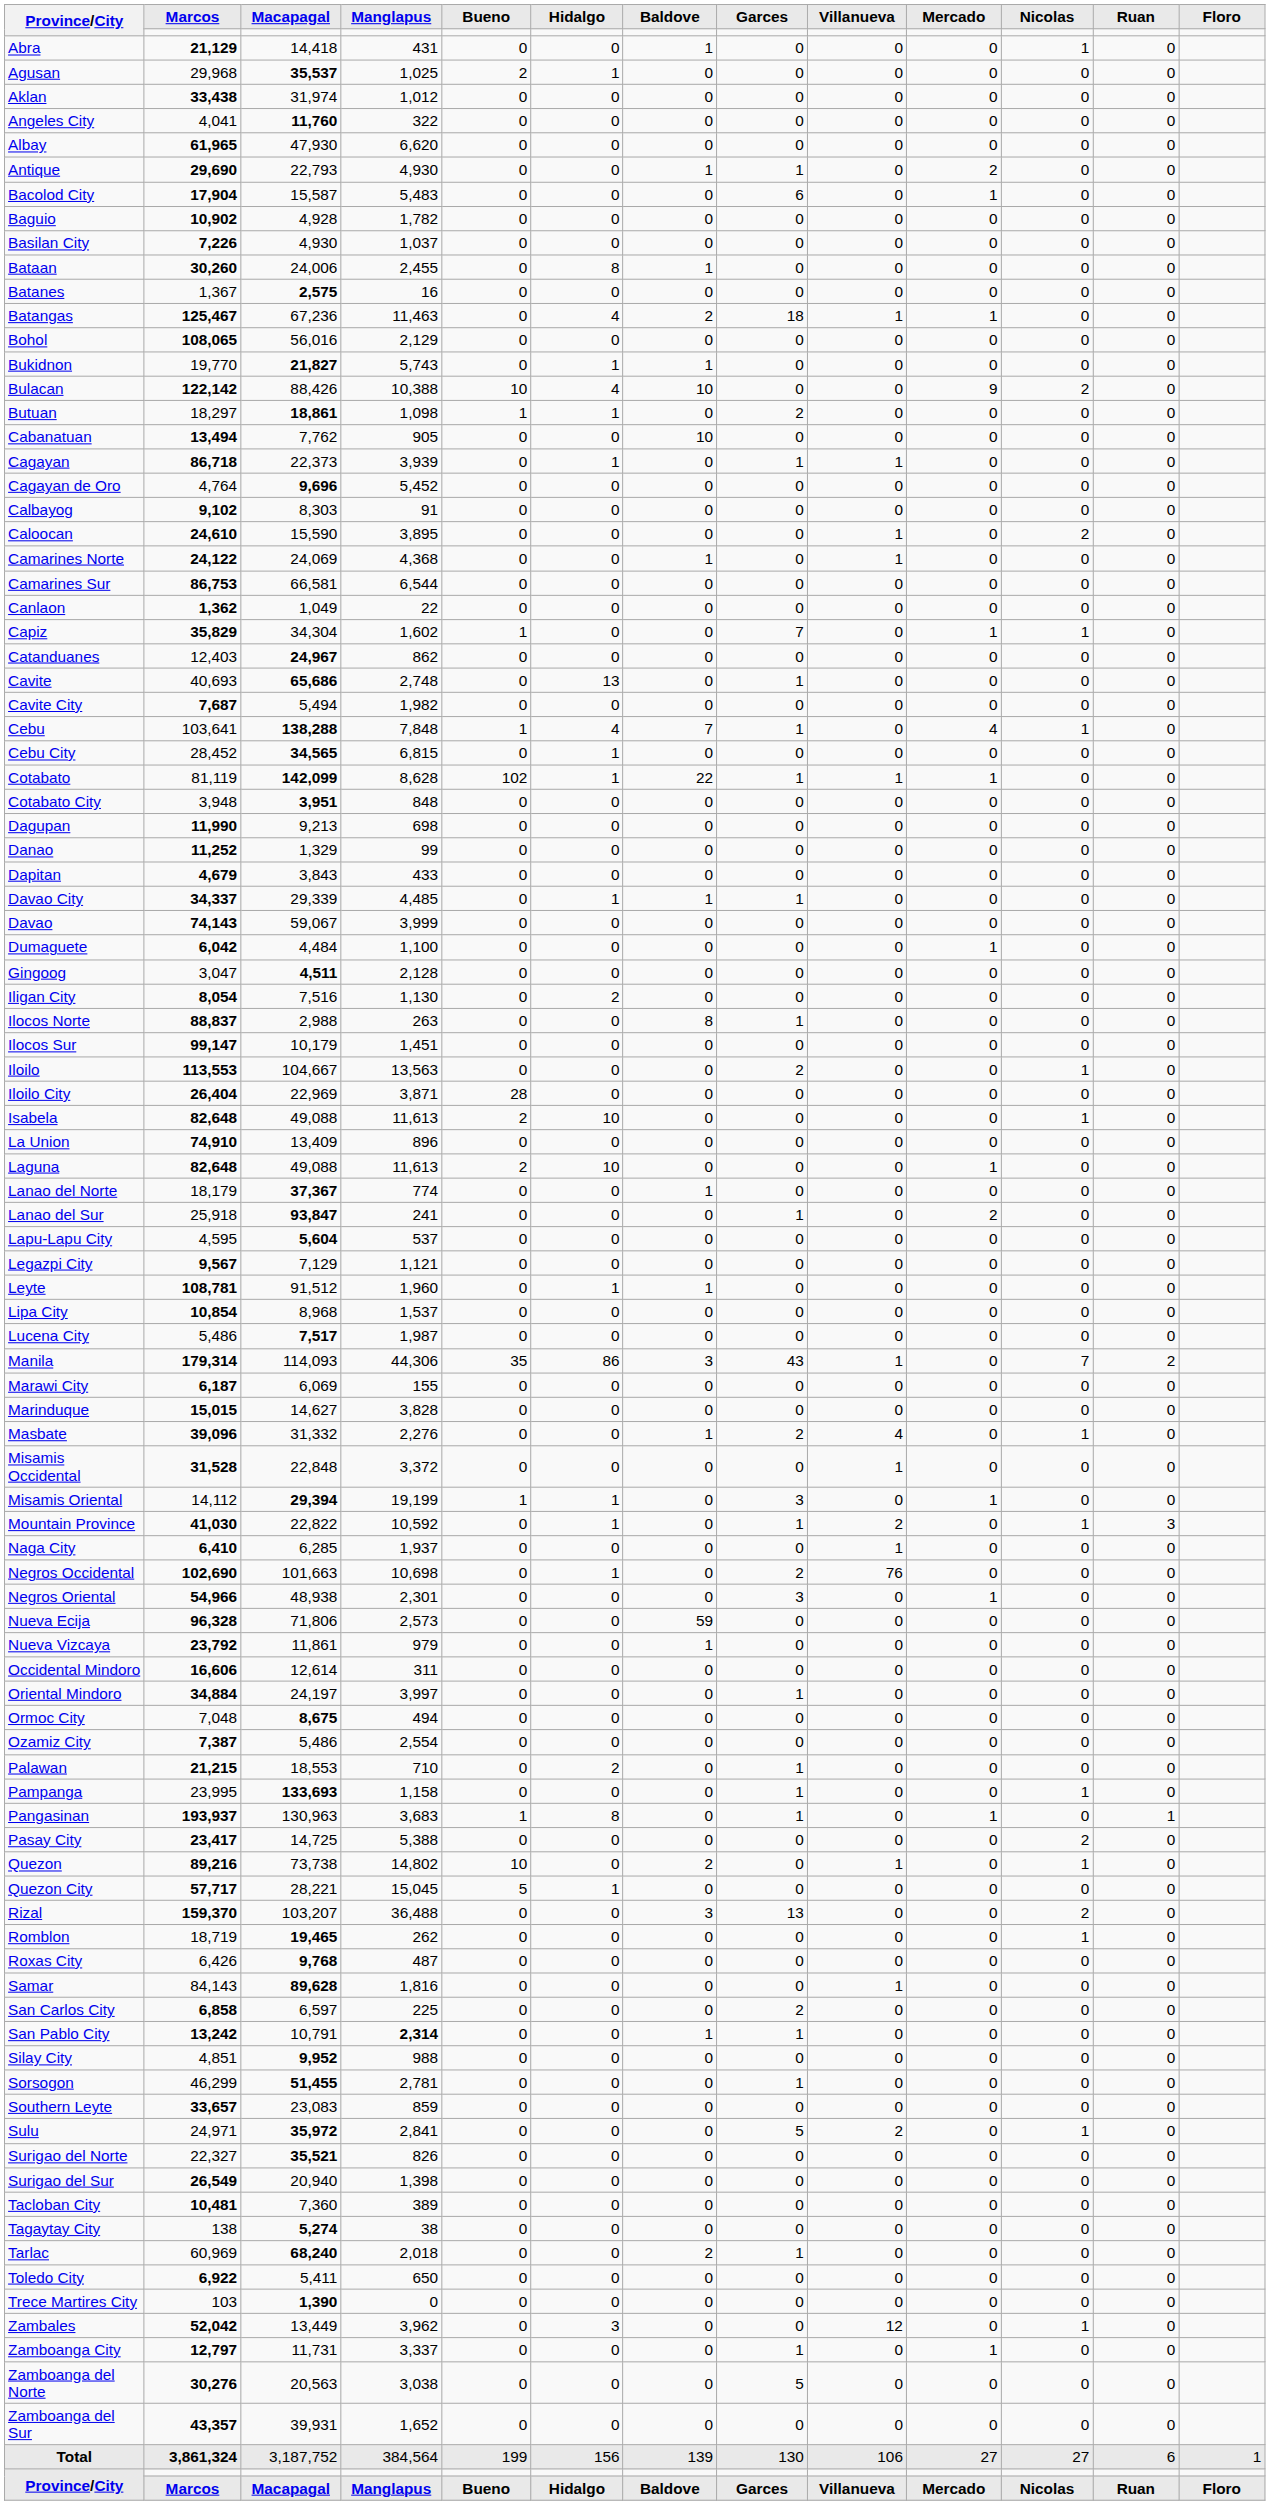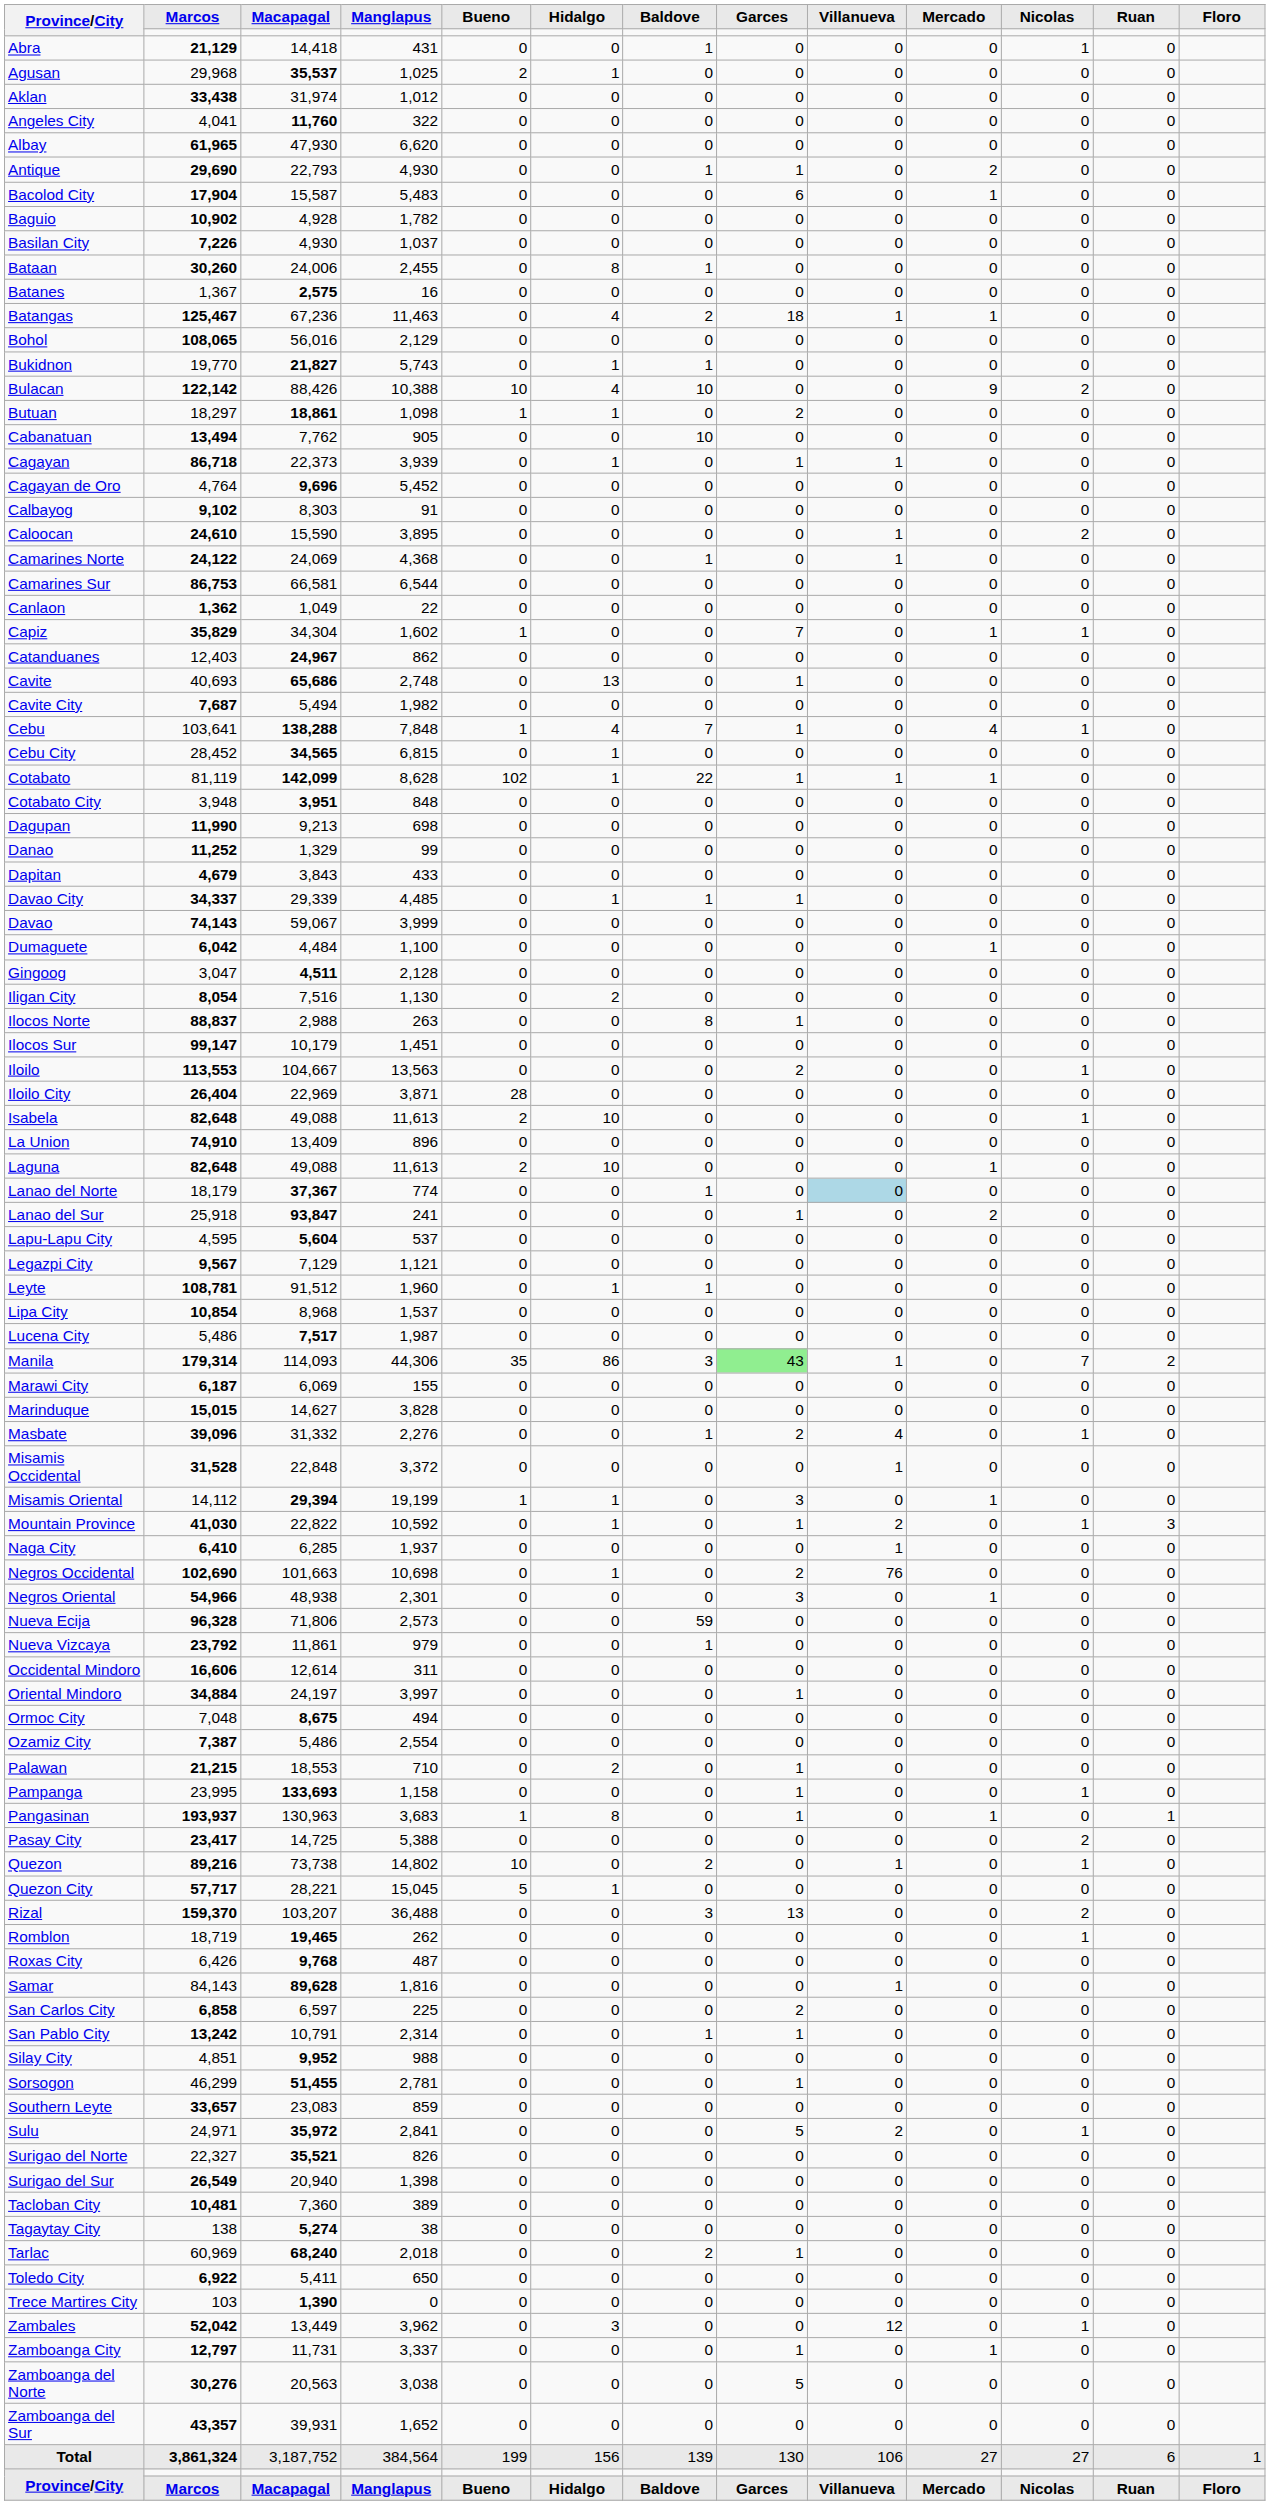Lanao del Norte | Villanueva: no background -> lightblue background
Manila | Garces: no background -> lightgreen background
San Pablo City | Manglapus: bold -> normal
